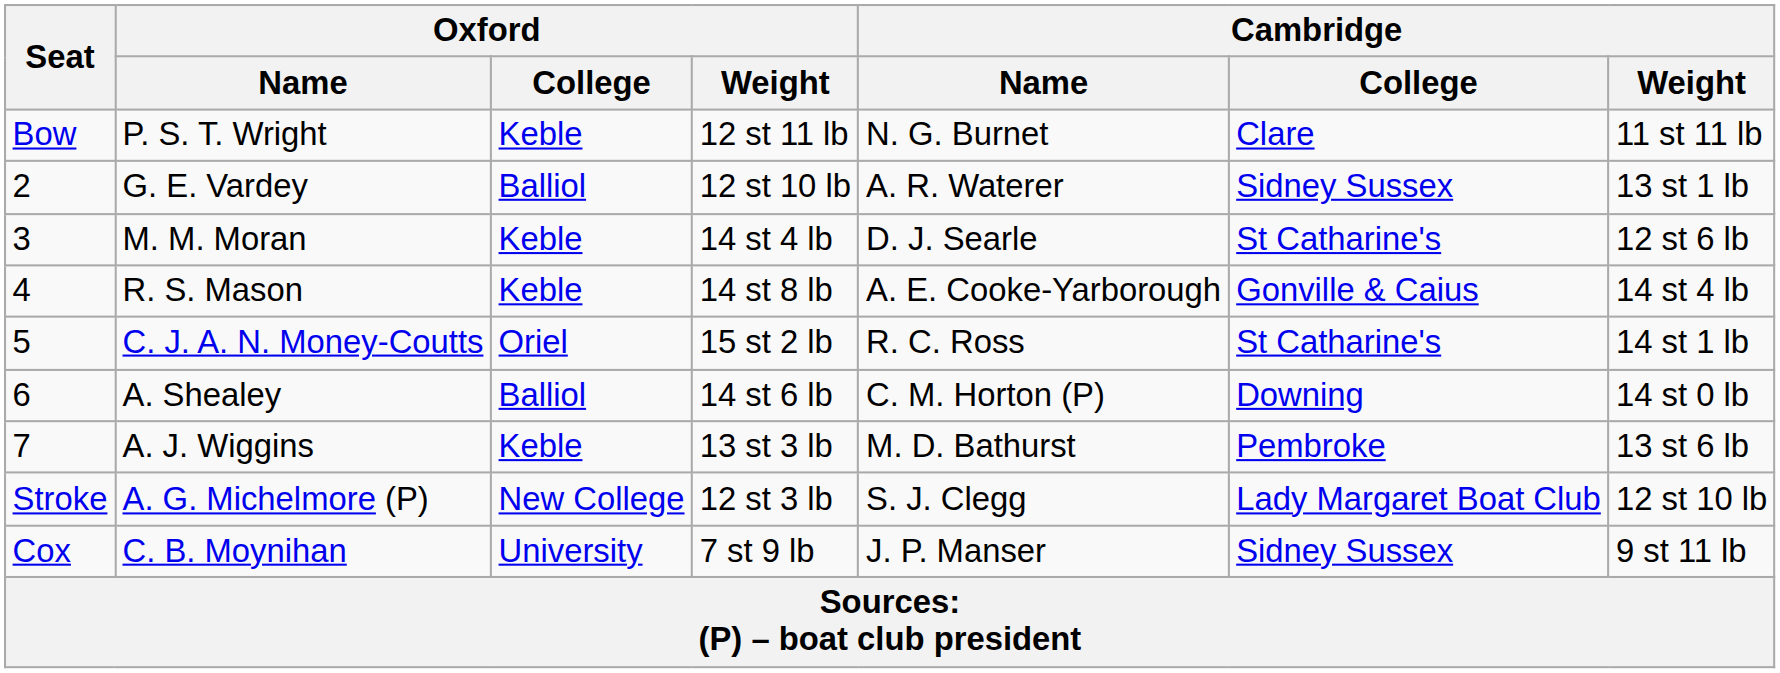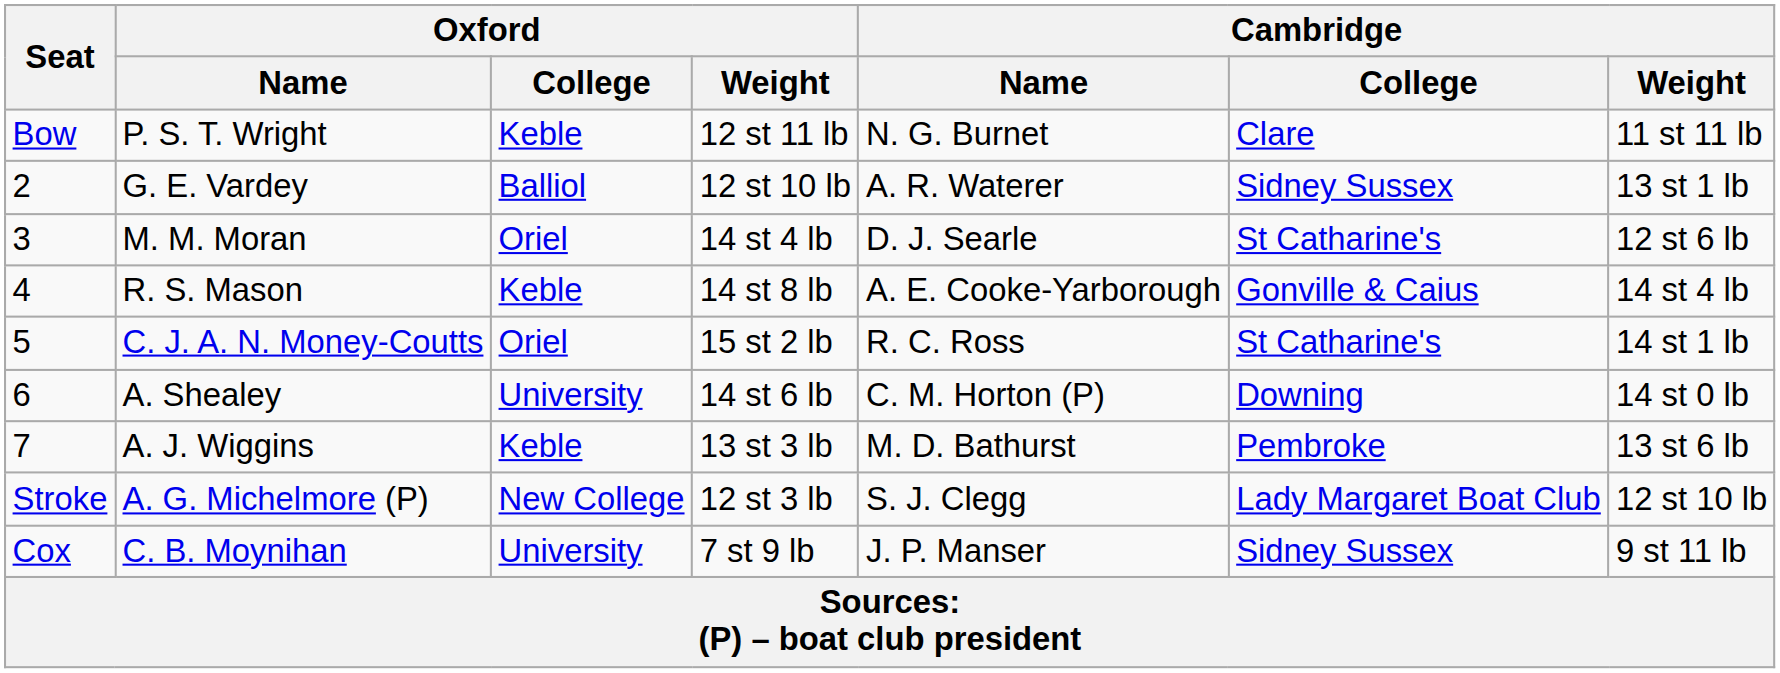M. M. Moran | Oxford / College: Keble -> Oriel
A. Shealey | Oxford / College: Balliol -> University
